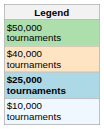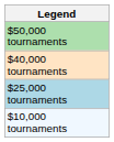row 4 | column 1: bold -> normal
